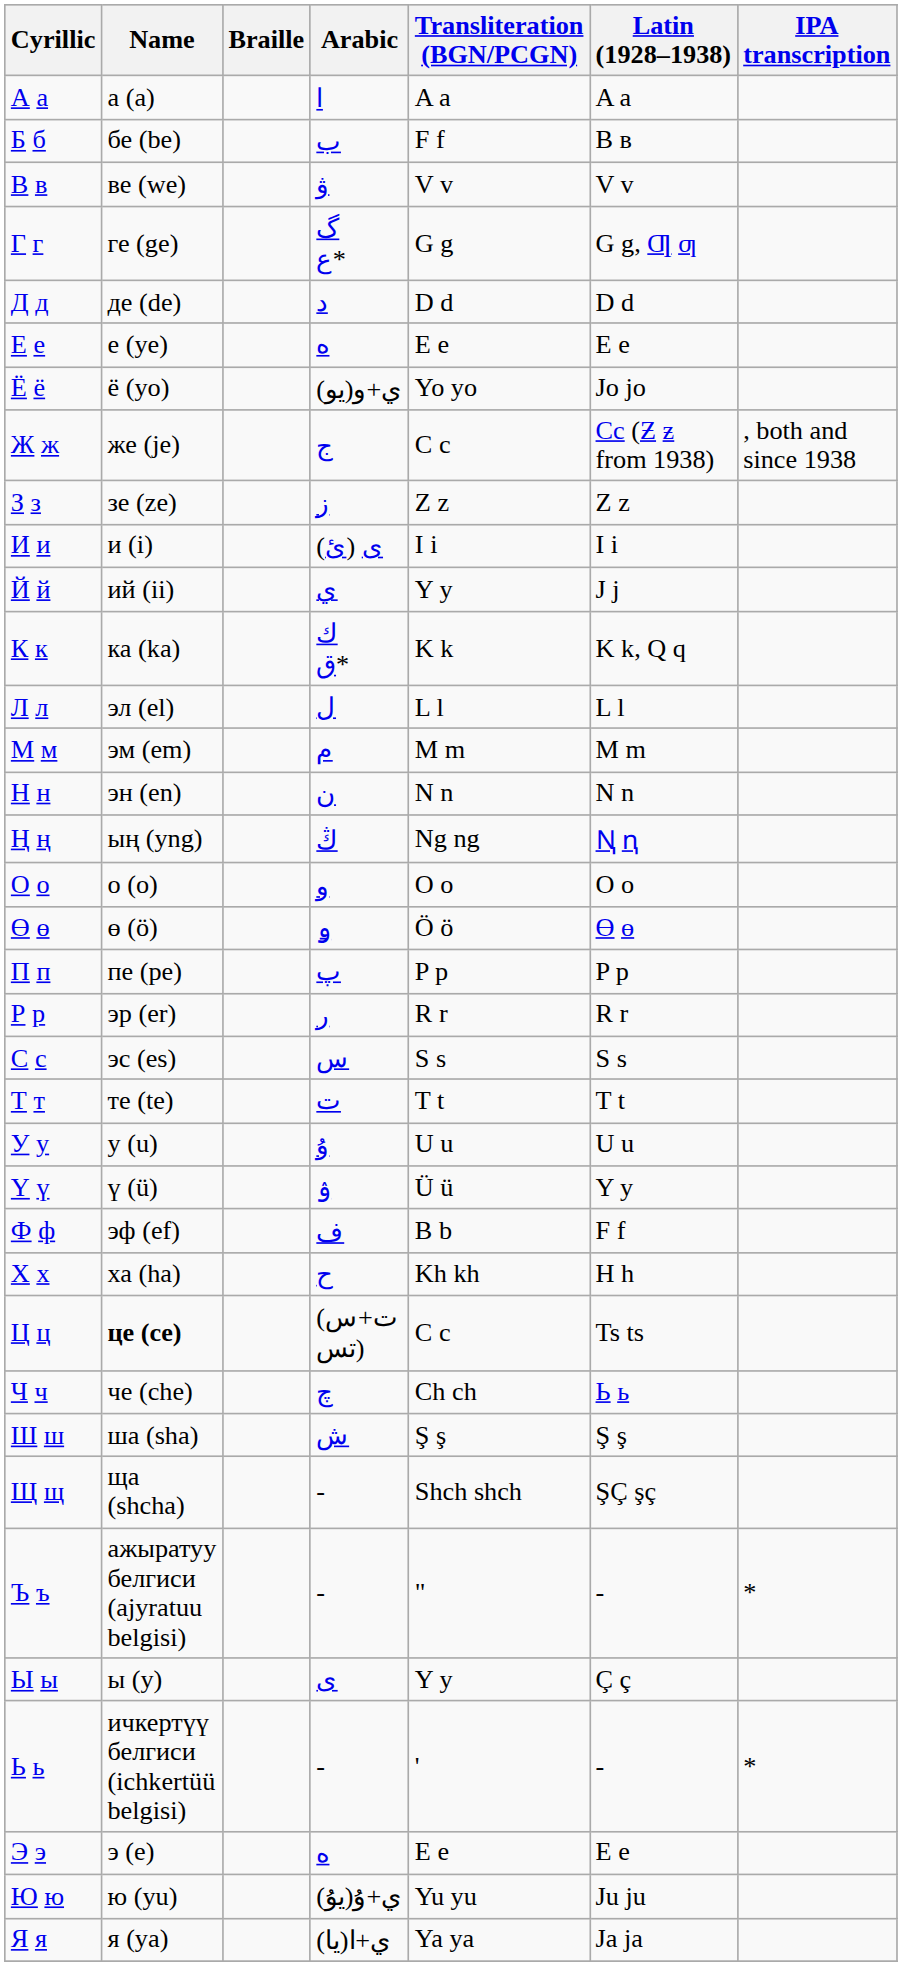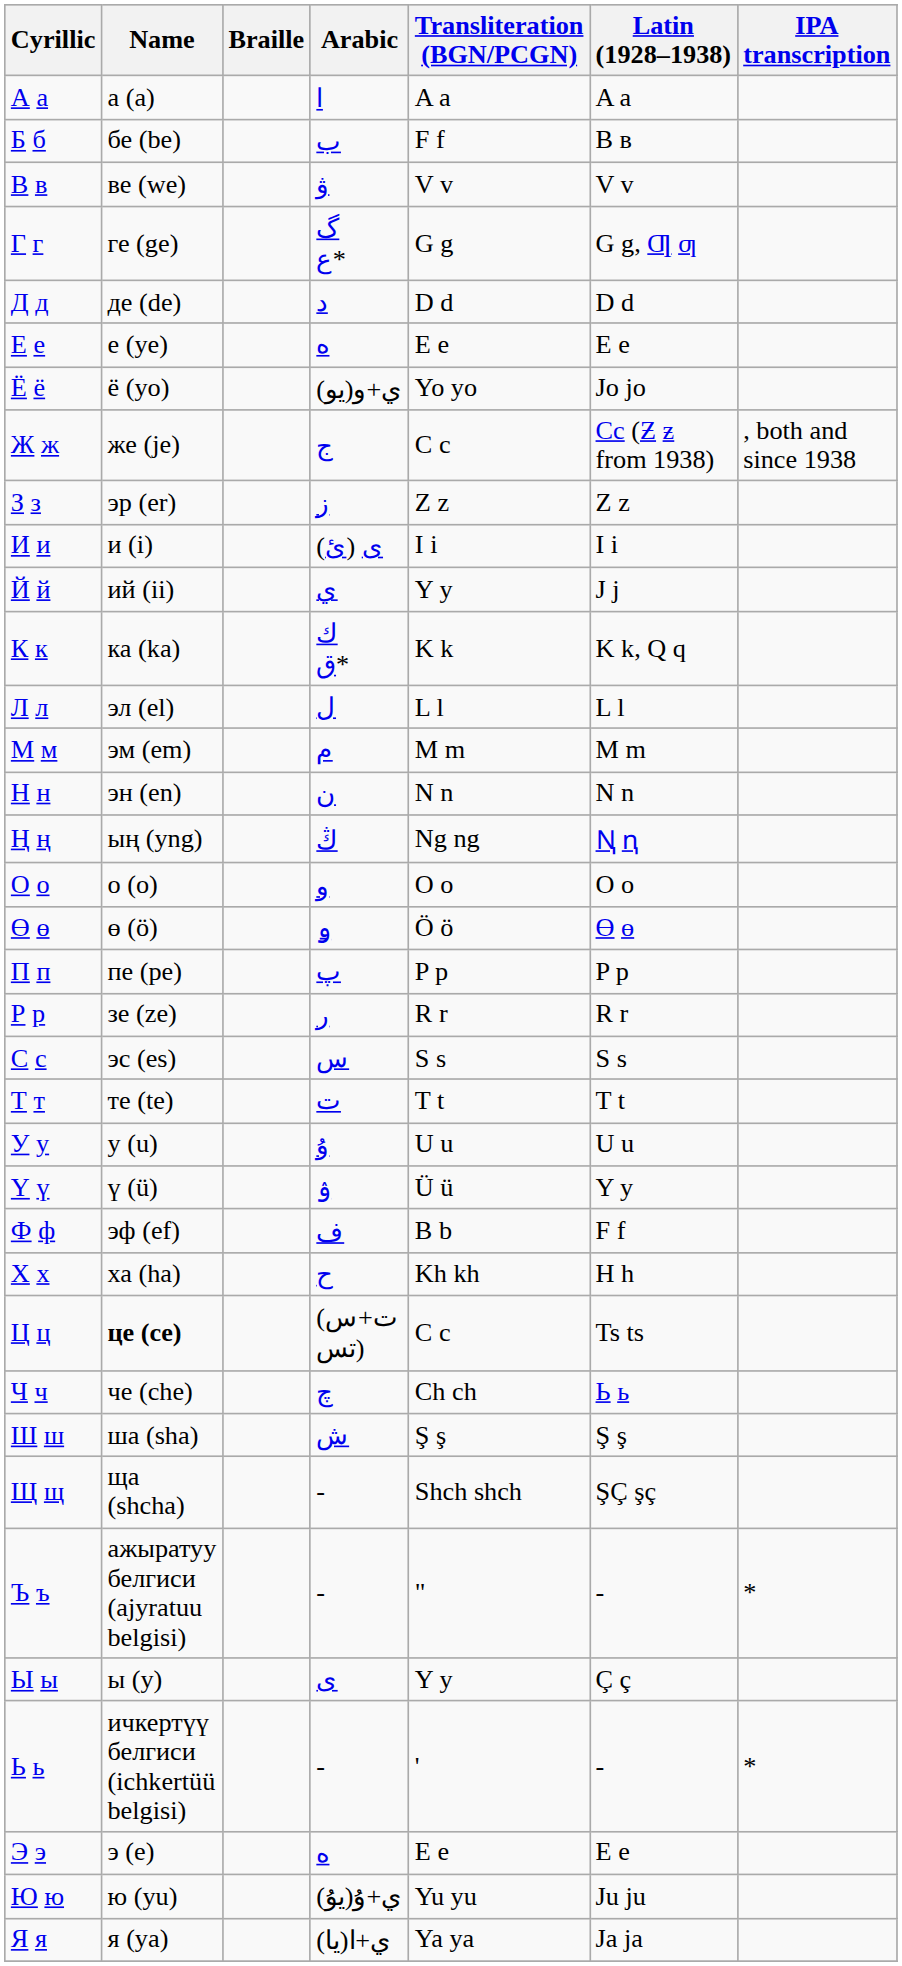З з | Name: зе (ze) -> эр (er)
Р р | Name: эр (er) -> зе (ze)
